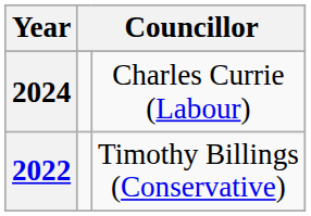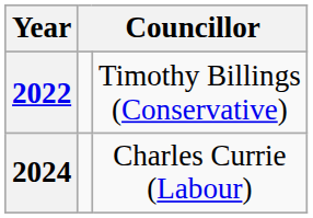rows swapped: 2022 <-> 2024
